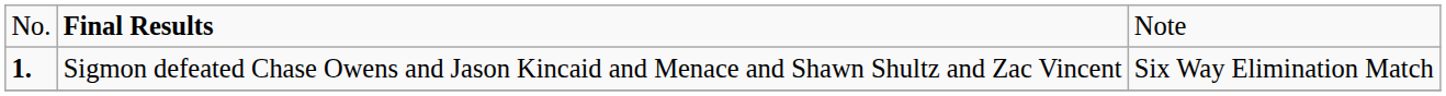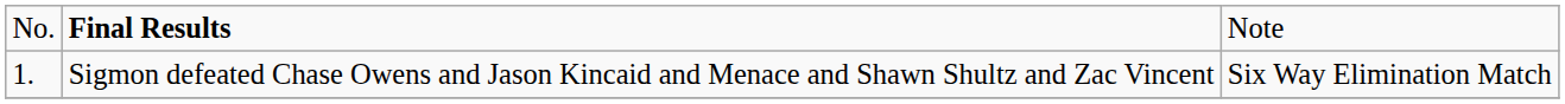row 2 | column 1: bold -> normal
